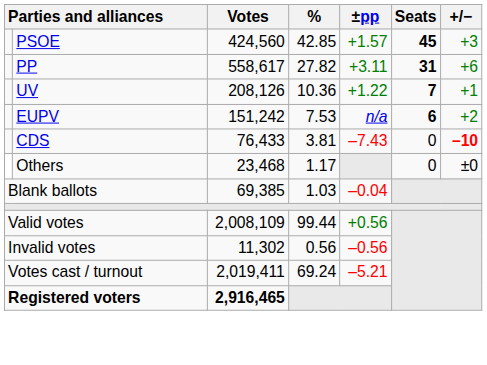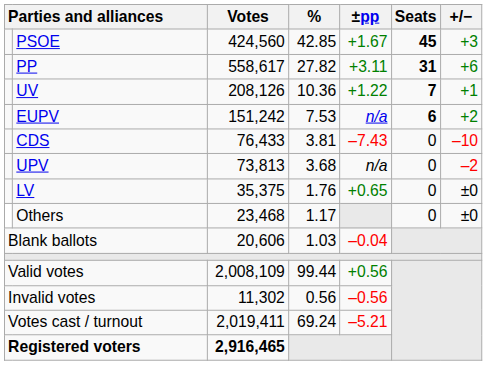PSOE | ±pp: +1.57 -> +1.67
CDS | +/−: bold -> normal
+ row: UPV | 73,813 | 3.68 | n/a | 0 | –2
+ row: LV | 35,375 | 1.76 | +0.65 | 0 | ±0
Blank ballots | Votes: 69,385 -> 20,606
